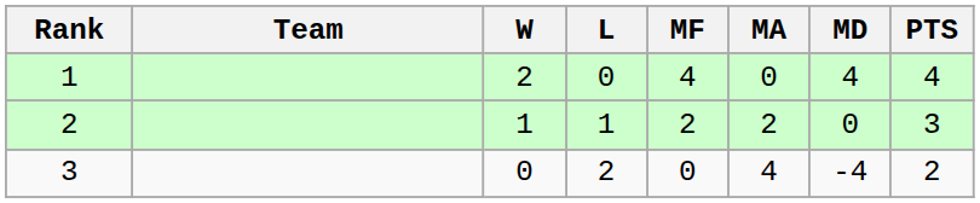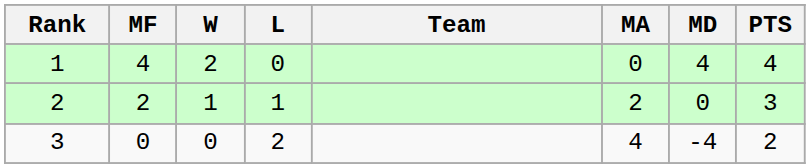columns swapped: Team <-> MF
